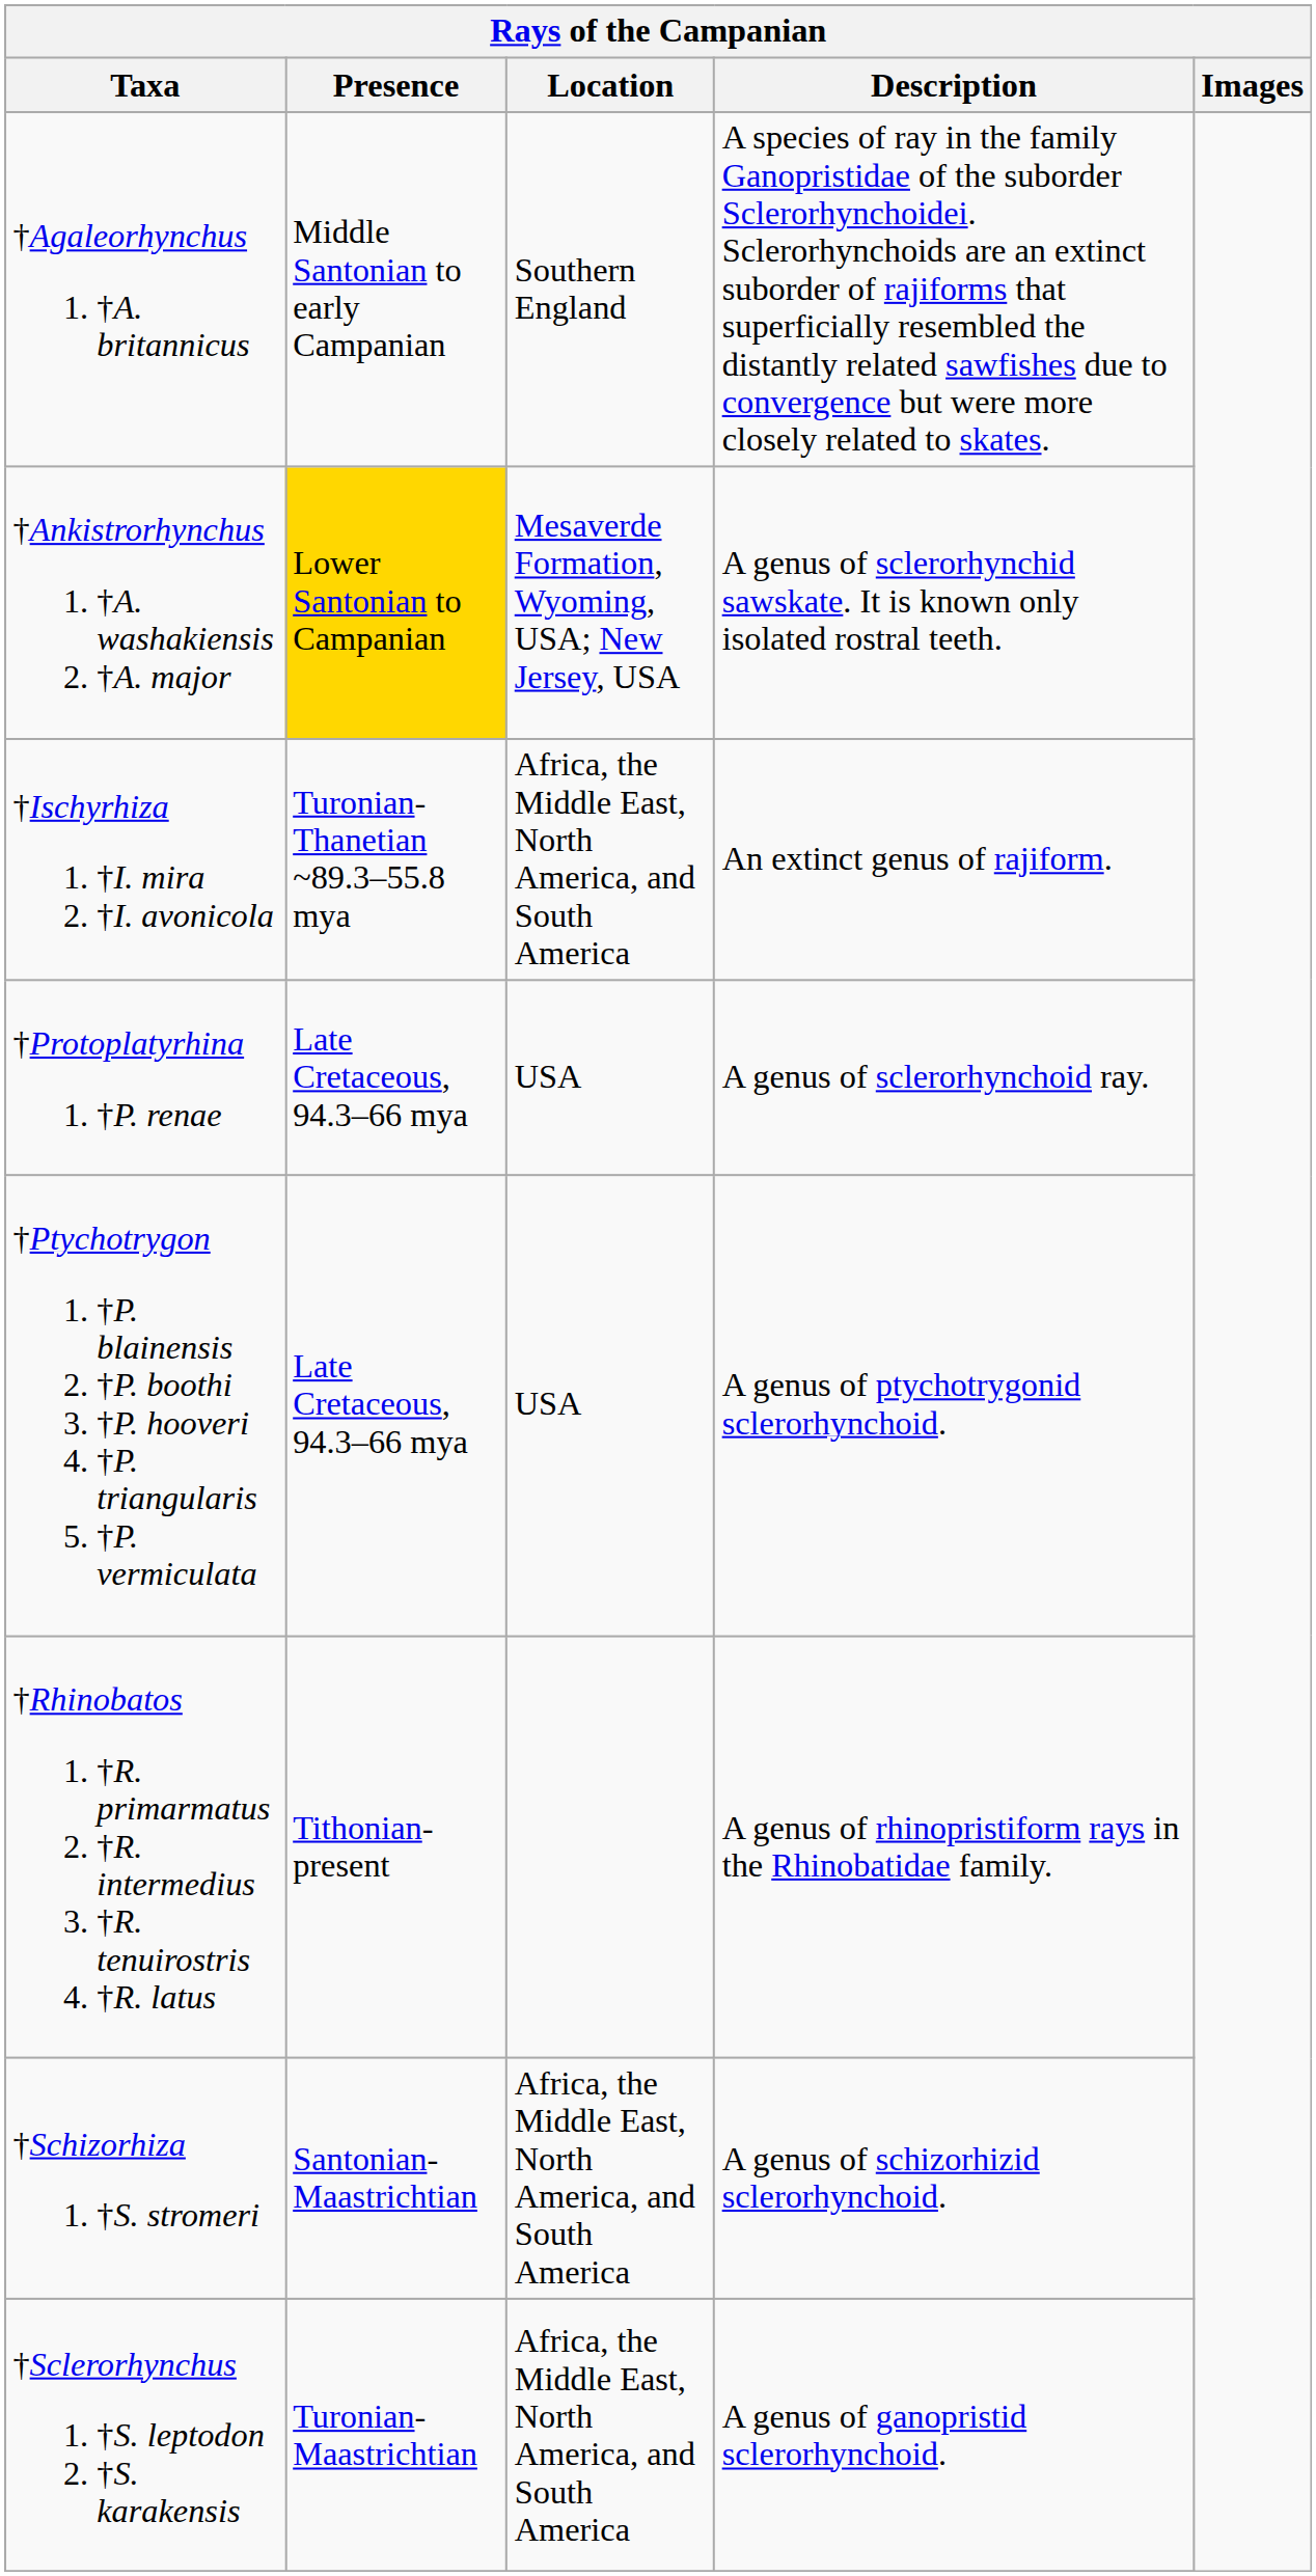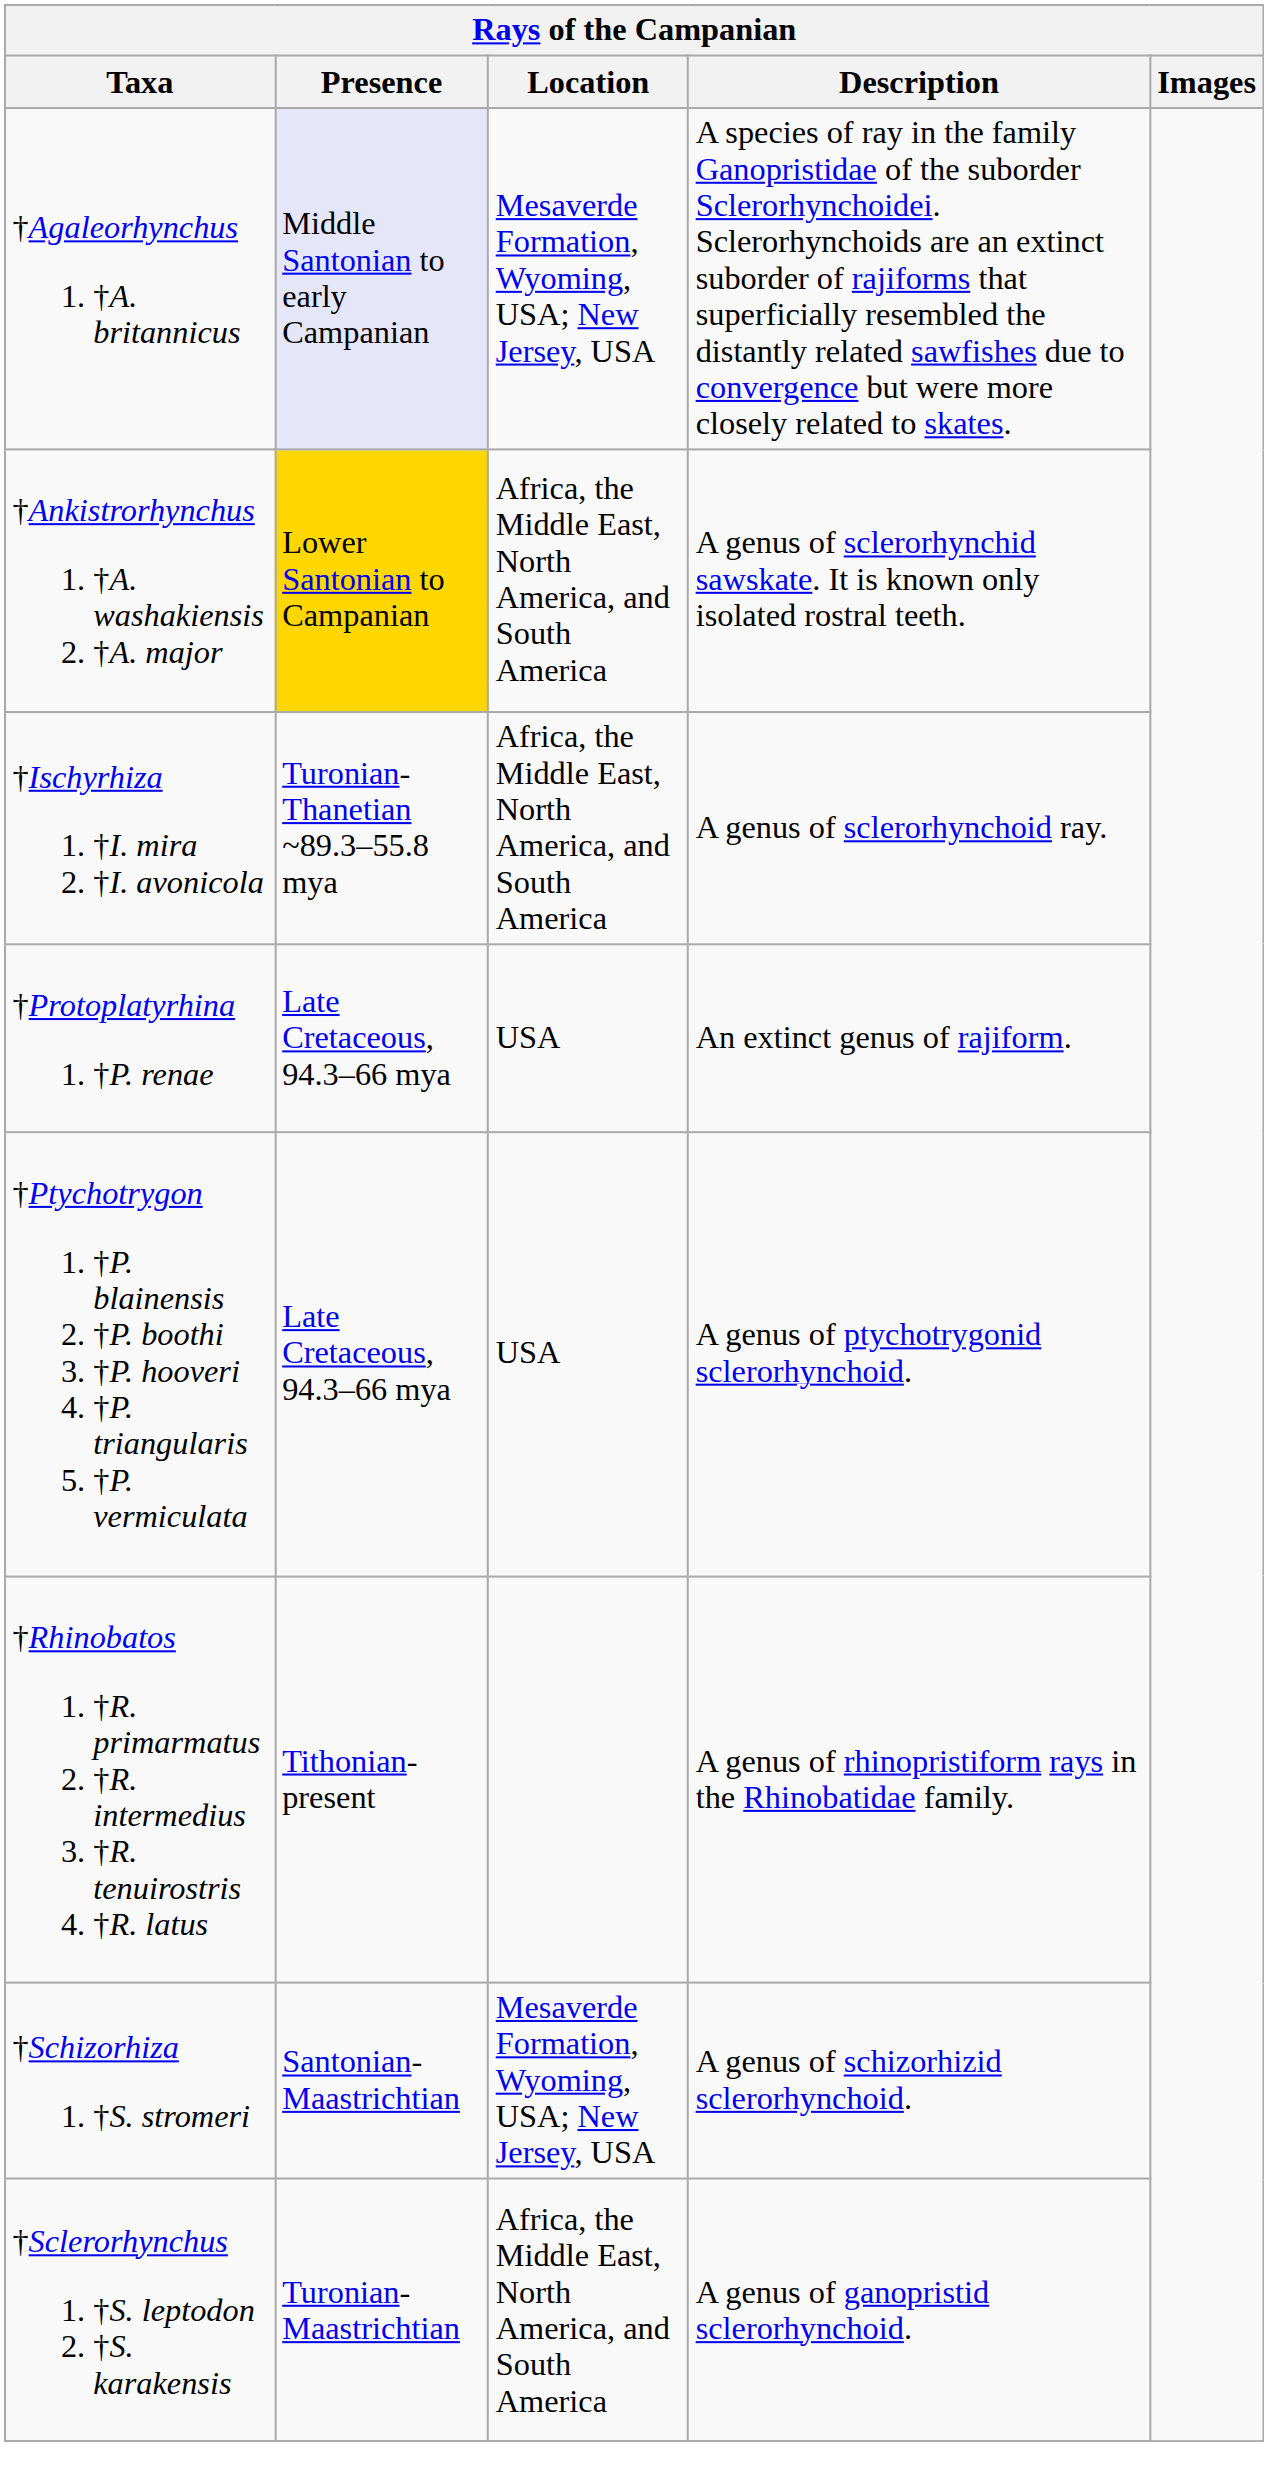†Agaleorhynchus †A. britannicus | Presence: no background -> lavender background
†Agaleorhynchus †A. britannicus | Location: Southern England -> Mesaverde Formation, Wyoming, USA; New Jersey, USA
†Ankistrorhynchus †A. washakiensis †A. major | Location: Mesaverde Formation, Wyoming, USA; New Jersey, USA -> Africa, the Middle East, North America, and South America
†Ischyrhiza †I. mira †I. avonicola | Description: An extinct genus of rajiform. -> A genus of sclerorhynchoid ray.
†Protoplatyrhina †P. renae | Description: A genus of sclerorhynchoid ray. -> An extinct genus of rajiform.
†Schizorhiza †S. stromeri | Location: Africa, the Middle East, North America, and South America -> Mesaverde Formation, Wyoming, USA; New Jersey, USA
